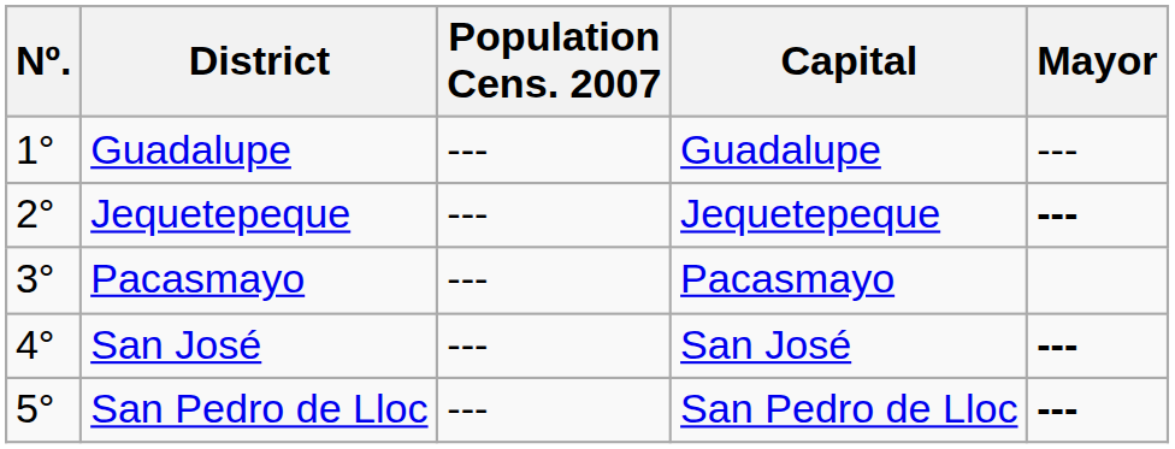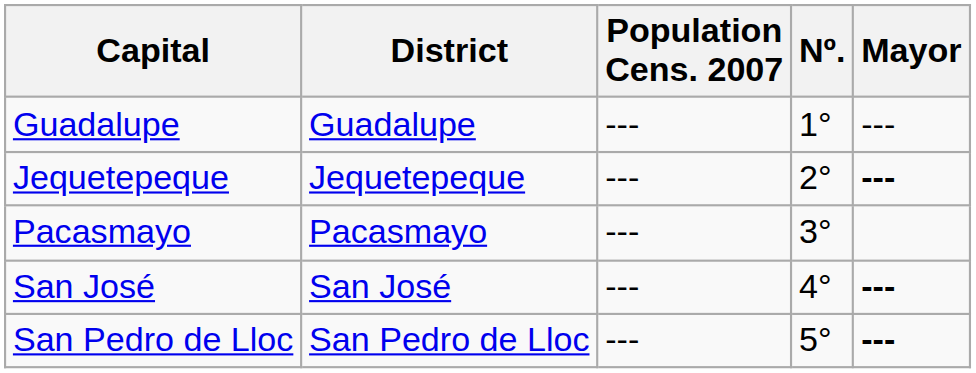columns swapped: Nº. <-> Capital
